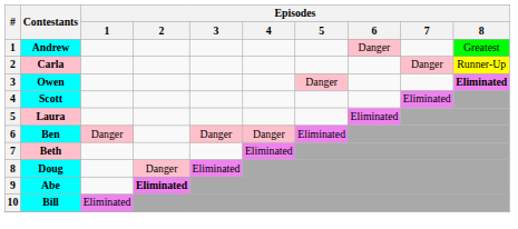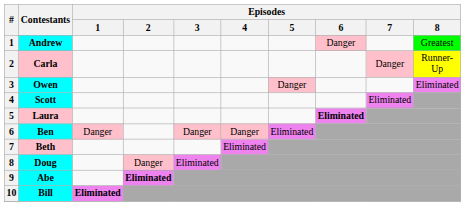Owen | Episodes / 8: bold -> normal
Laura | Episodes / 6: normal -> bold
Bill | Episodes / 1: normal -> bold
